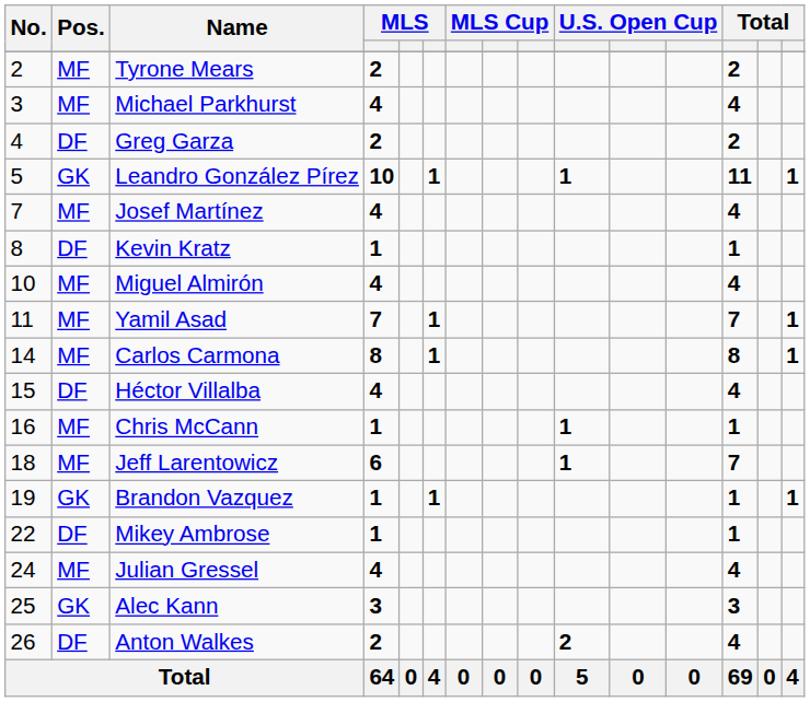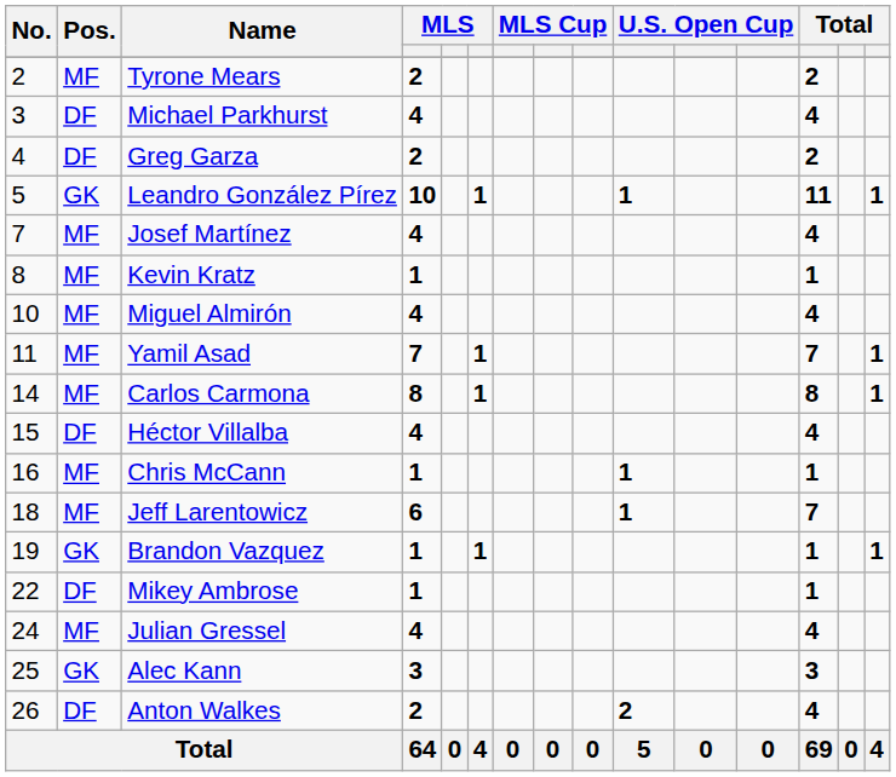Michael Parkhurst | Pos.: MF -> DF
Kevin Kratz | Pos.: DF -> MF
